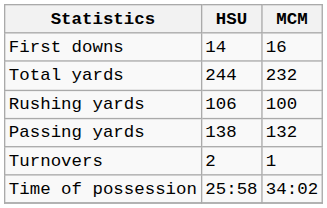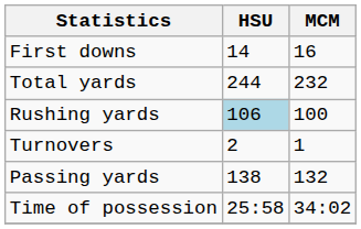Rushing yards | HSU: no background -> lightblue background
rows swapped: Passing yards <-> Turnovers
